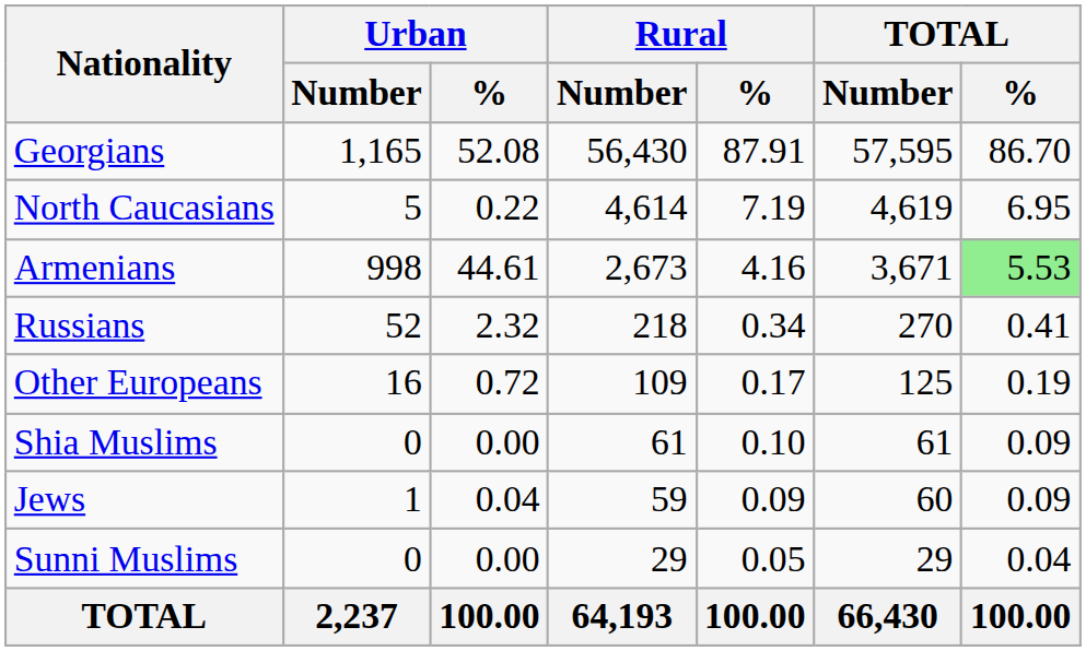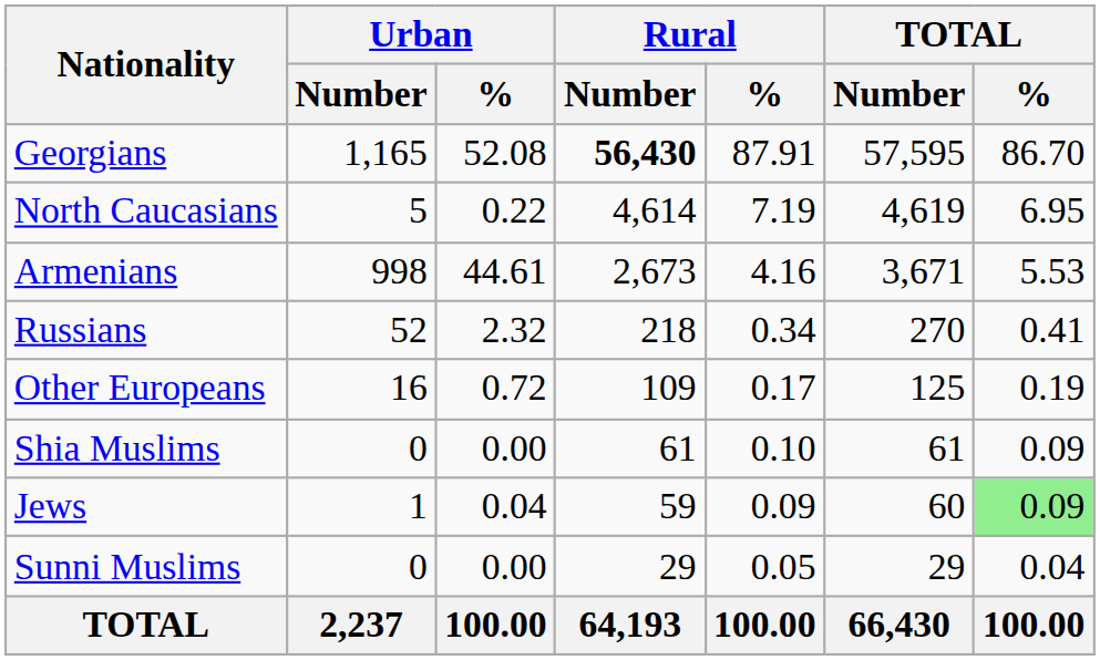Georgians | Rural / Number: normal -> bold
Armenians | TOTAL / %: lightgreen background -> no background
Jews | TOTAL / %: no background -> lightgreen background
